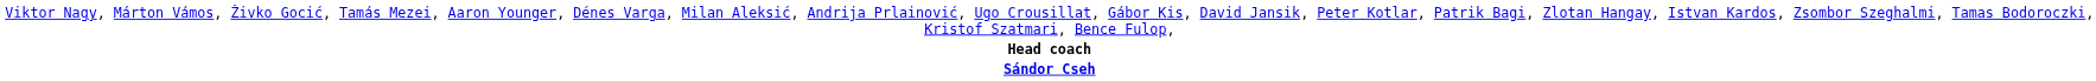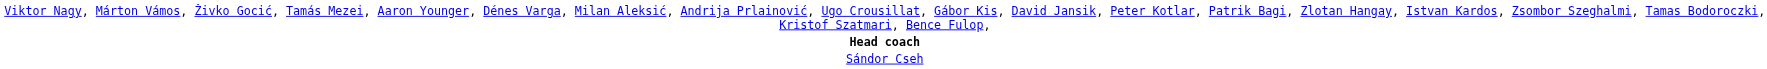row 3 | column 1: bold -> normal
